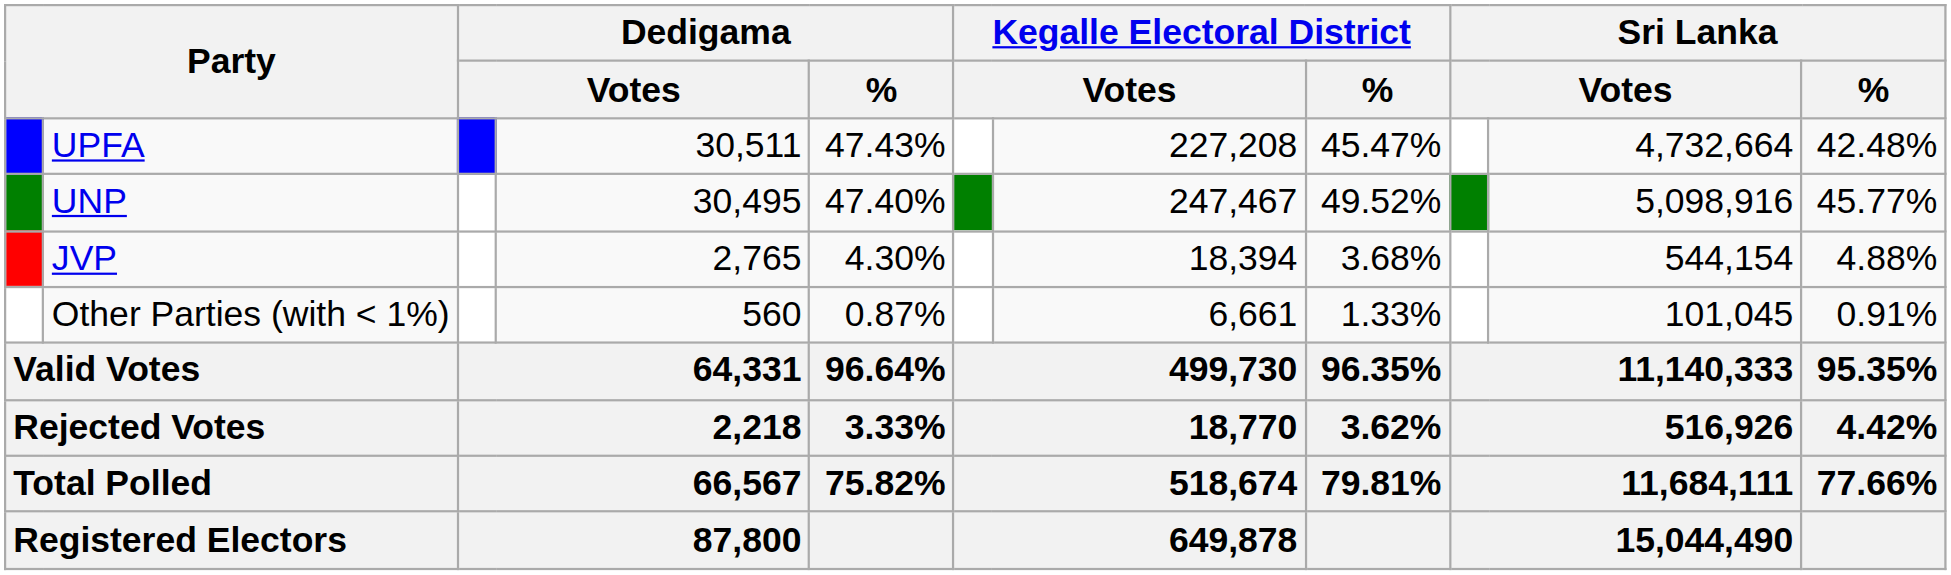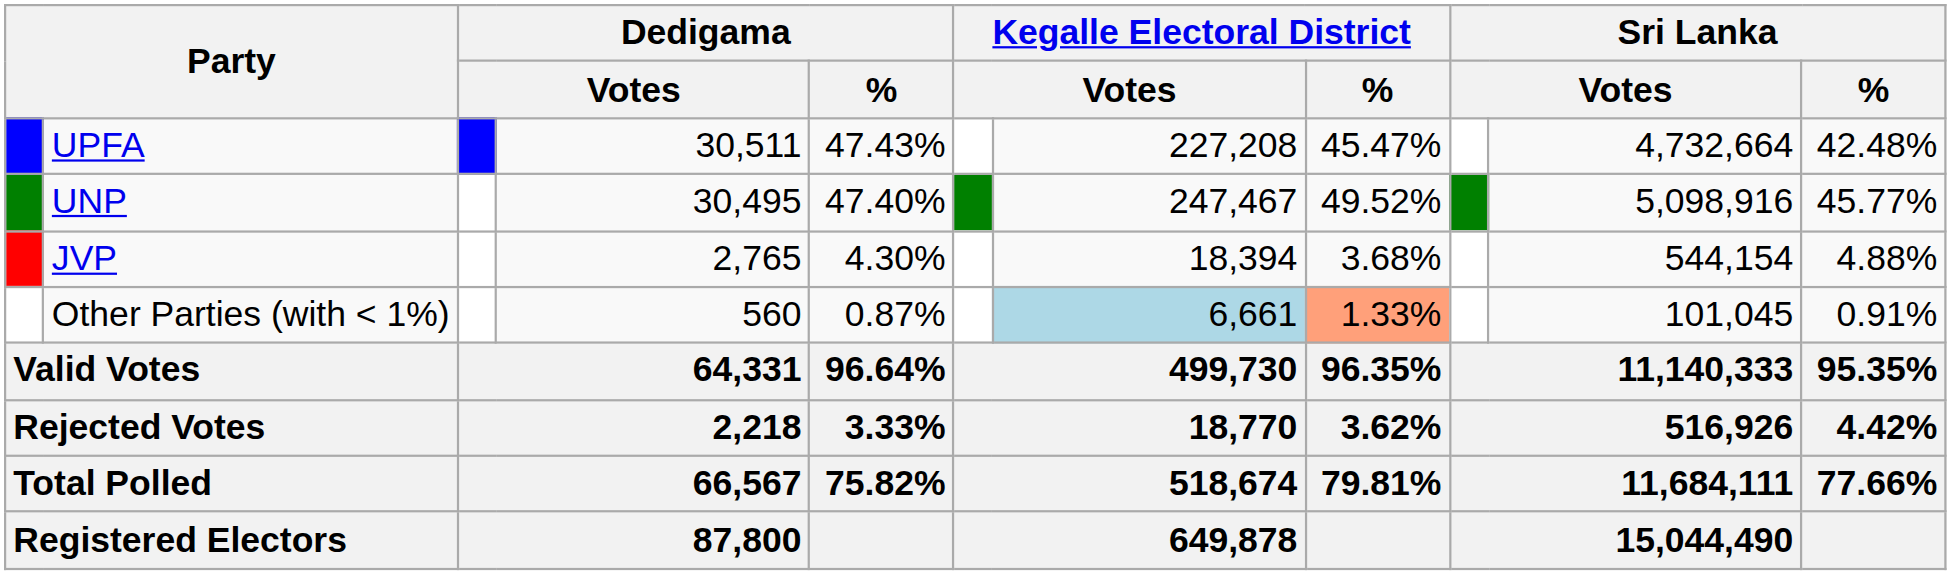Other Parties (with < 1%) | column 7: no background -> lightblue background
Other Parties (with < 1%) | Kegalle Electoral District / %: no background -> lightsalmon background
